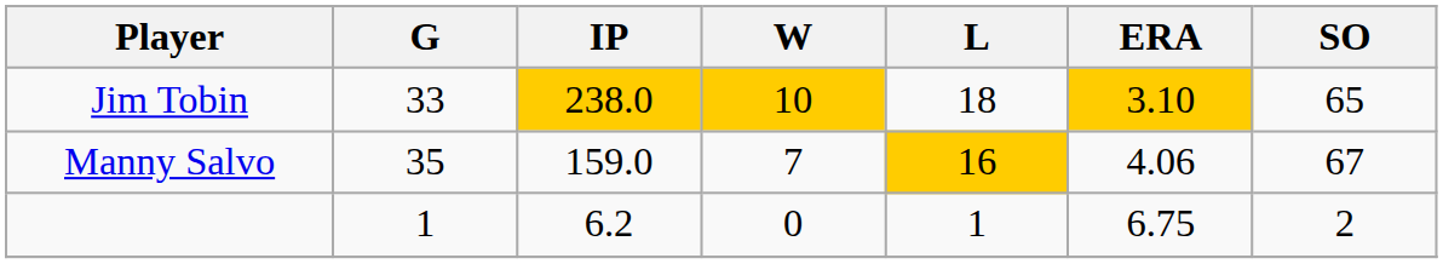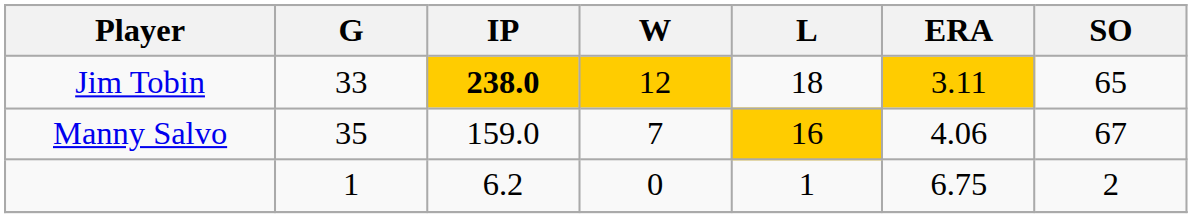Jim Tobin | IP: normal -> bold
Jim Tobin | W: 10 -> 12
Jim Tobin | ERA: 3.10 -> 3.11
